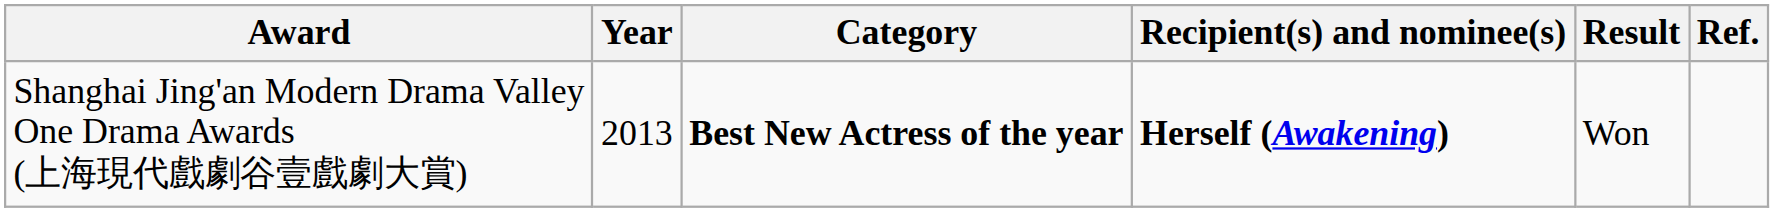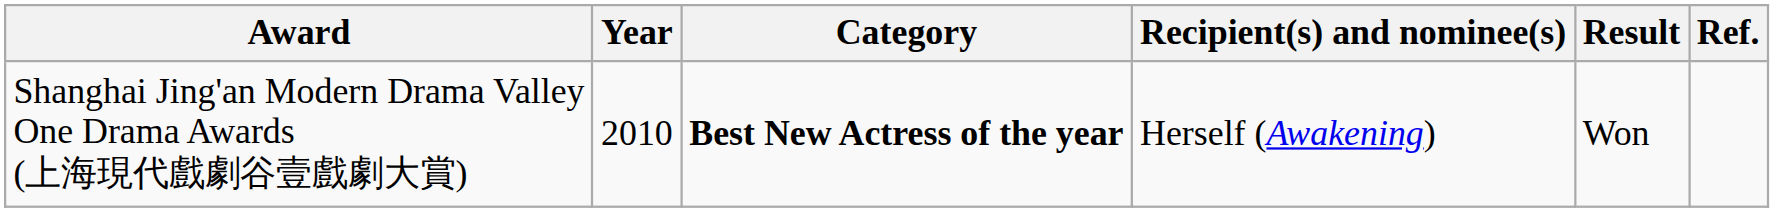row 2 | Year: 2013 -> 2010
row 2 | Recipient(s) and nominee(s): bold -> normal
